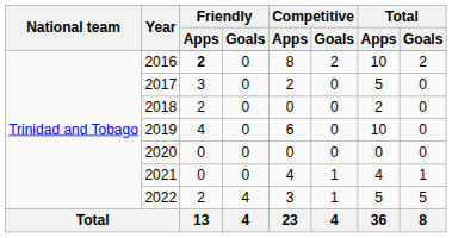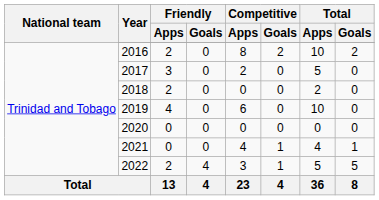2016 | Friendly / Apps: bold -> normal
